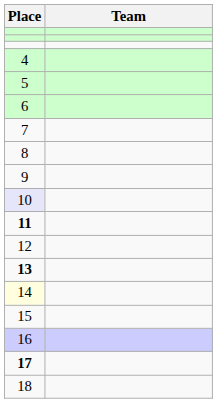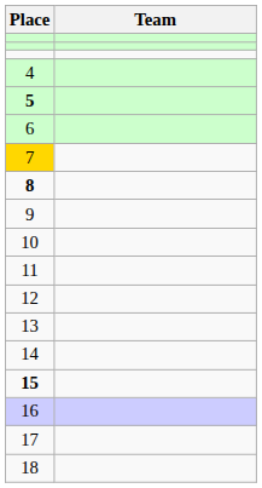row 6 | Place: normal -> bold
row 8 | Place: no background -> gold background
row 9 | Place: normal -> bold
row 11 | Place: lavender background -> no background
row 12 | Place: bold -> normal
row 14 | Place: bold -> normal
row 15 | Place: lightyellow background -> no background
row 16 | Place: normal -> bold
row 18 | Place: bold -> normal
